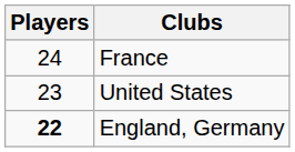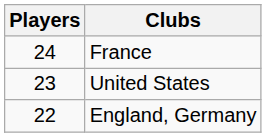England, Germany | Players: bold -> normal
